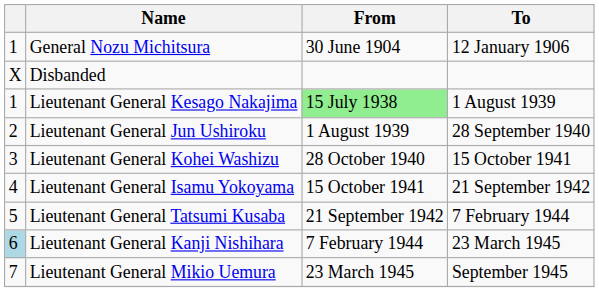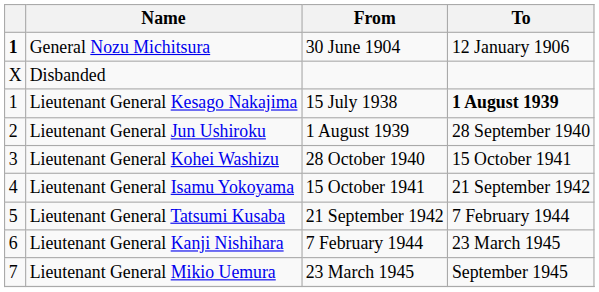General Nozu Michitsura | column 1: normal -> bold
Lieutenant General Kesago Nakajima | From: lightgreen background -> no background
Lieutenant General Kesago Nakajima | To: normal -> bold
Lieutenant General Kanji Nishihara | column 1: lightblue background -> no background
